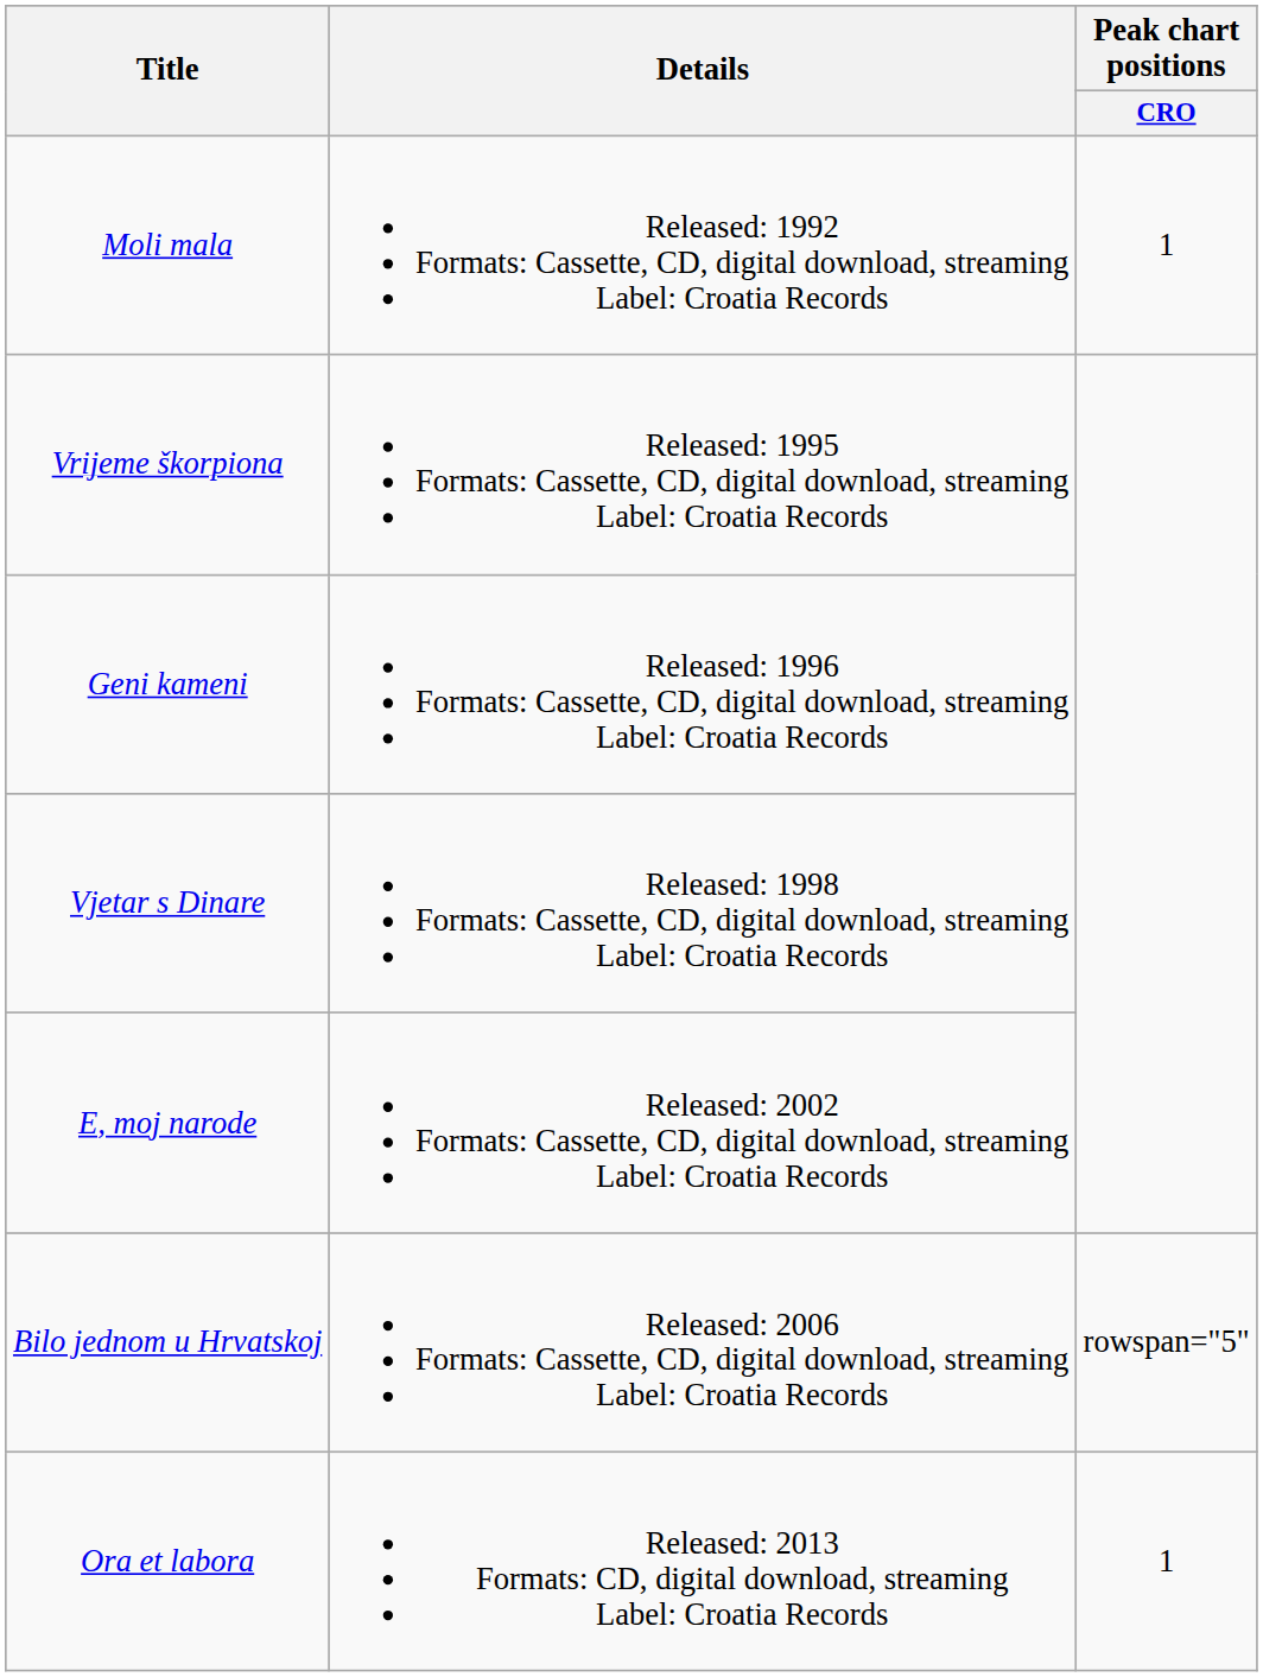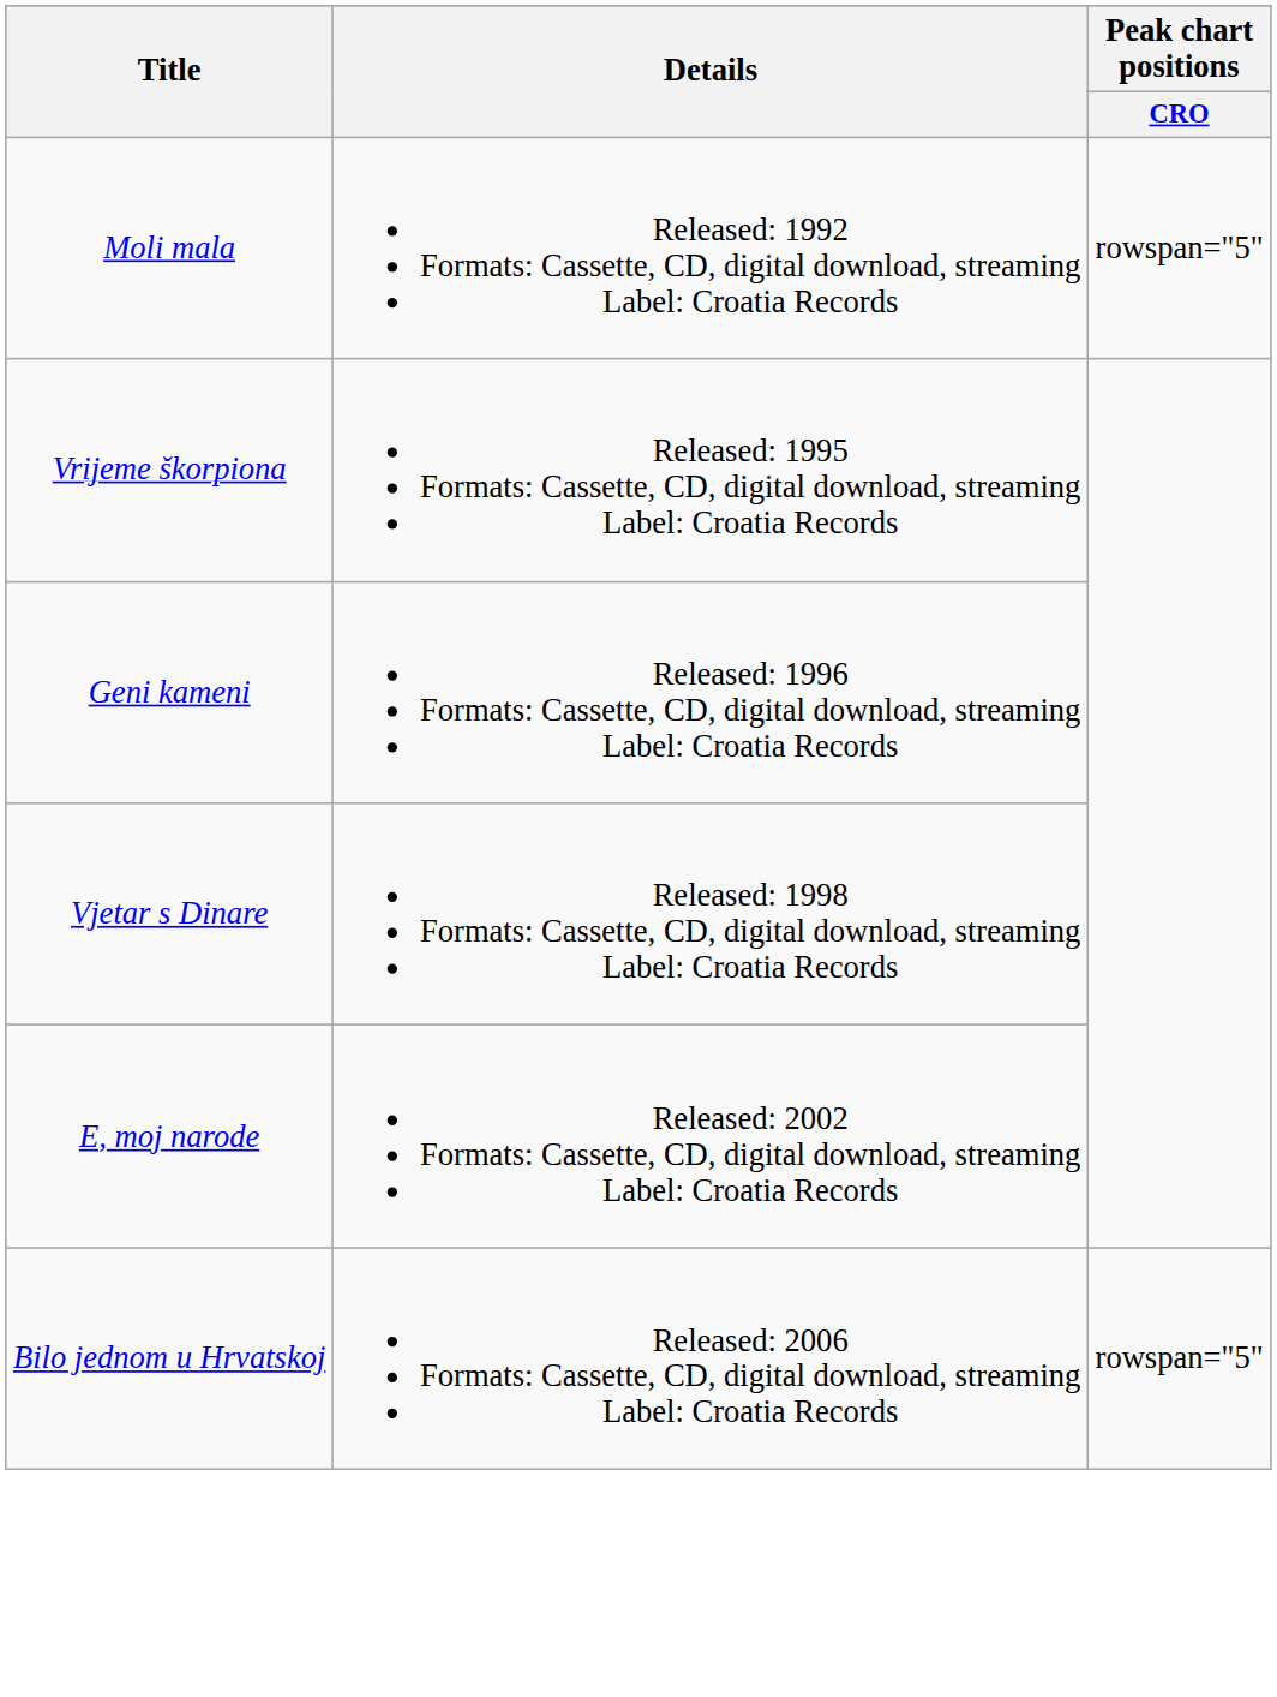Moli mala | Peak chart positions / CRO: 1 -> rowspan="5"
- row: Ora et labora | Released: 2013 Formats: CD, digital download, streaming Label: Croatia Records | 1
